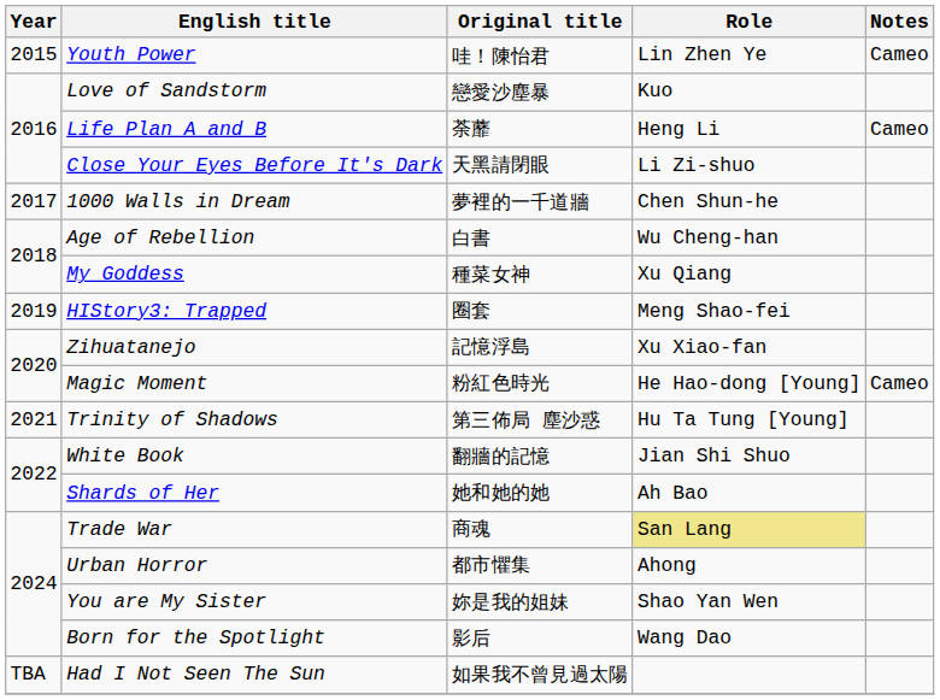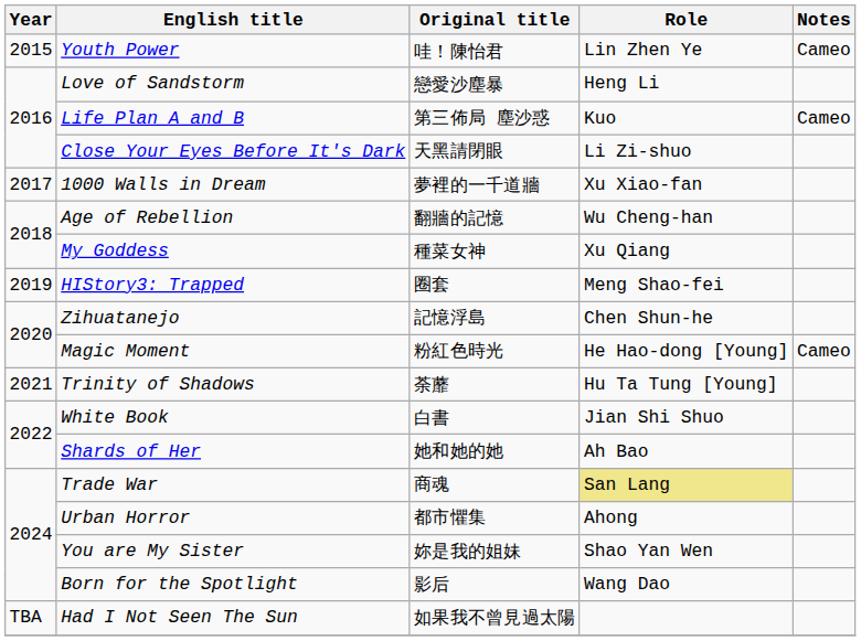Love of Sandstorm | Role: Kuo -> Heng Li
Life Plan A and B | Original title: 荼蘼 -> 第三佈局 塵沙惑
Life Plan A and B | Role: Heng Li -> Kuo
1000 Walls in Dream | Role: Chen Shun-he -> Xu Xiao-fan
Age of Rebellion | Original title: 白書 -> 翻牆的記憶
Zihuatanejo | Role: Xu Xiao-fan -> Chen Shun-he
Trinity of Shadows | Original title: 第三佈局 塵沙惑 -> 荼蘼
White Book | Original title: 翻牆的記憶 -> 白書
